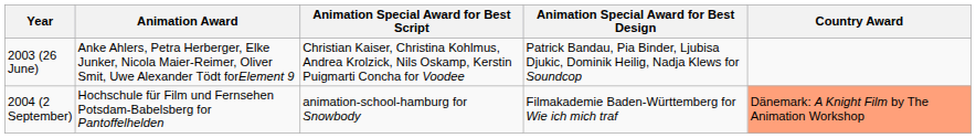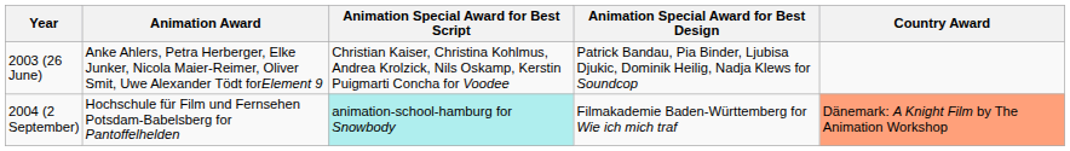2004 (2 September) | Animation Special Award for Best Script: no background -> paleturquoise background
